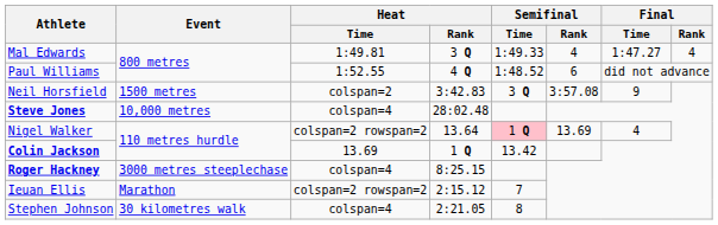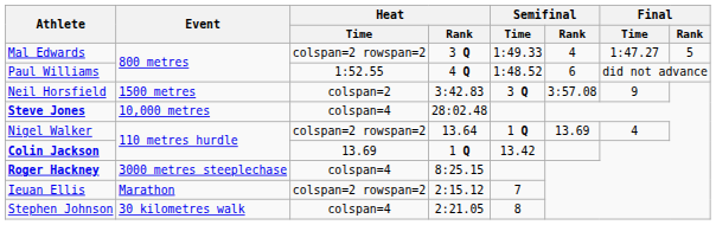Mal Edwards | Heat / Time: 1:49.81 -> colspan=2 rowspan=2
Mal Edwards | Final / Rank: 4 -> 5
Nigel Walker | Semifinal / Time: pink background -> no background
